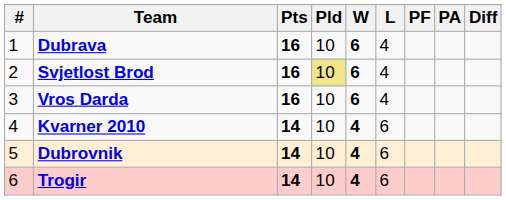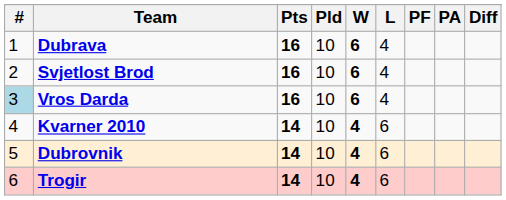Svjetlost Brod | Pld: khaki background -> no background
Vros Darda | #: no background -> lightblue background
